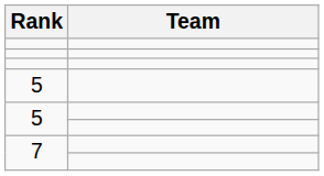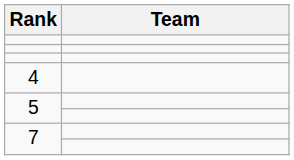row 5 | Rank: 5 -> 4
